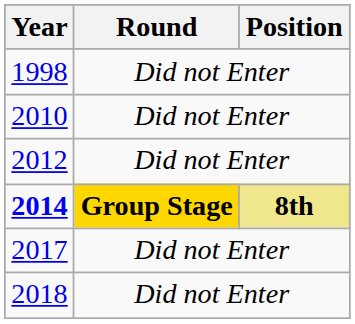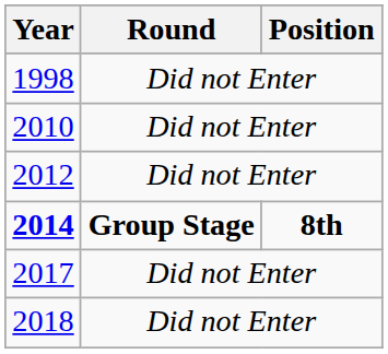2014 | Round: gold background -> no background
2014 | Position: khaki background -> no background
